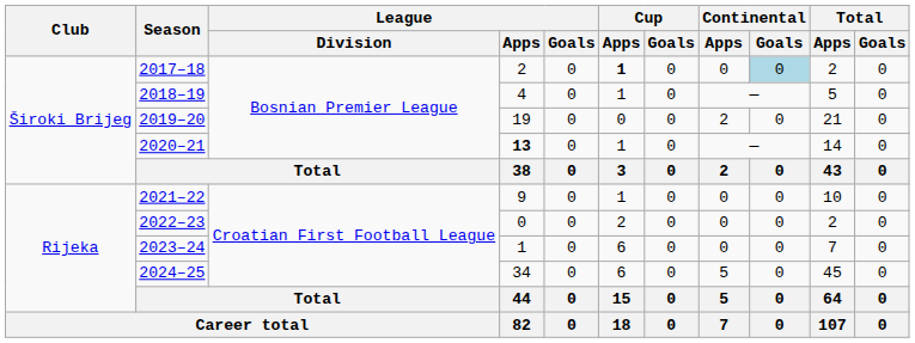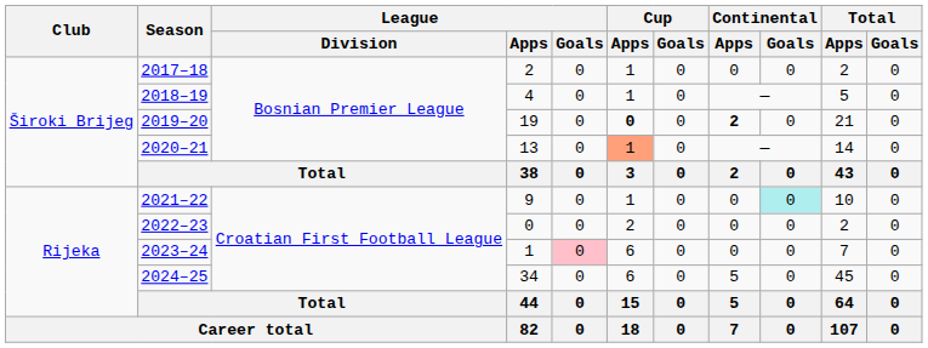2017–18 | Cup / Apps: bold -> normal
2017–18 | Continental / Goals: lightblue background -> no background
2019–20 | Cup / Apps: normal -> bold
2019–20 | Continental / Apps: normal -> bold
2020–21 | League / Apps: bold -> normal
2020–21 | Cup / Apps: no background -> lightsalmon background
2021–22 | Continental / Goals: no background -> paleturquoise background
2023–24 | League / Goals: no background -> pink background
